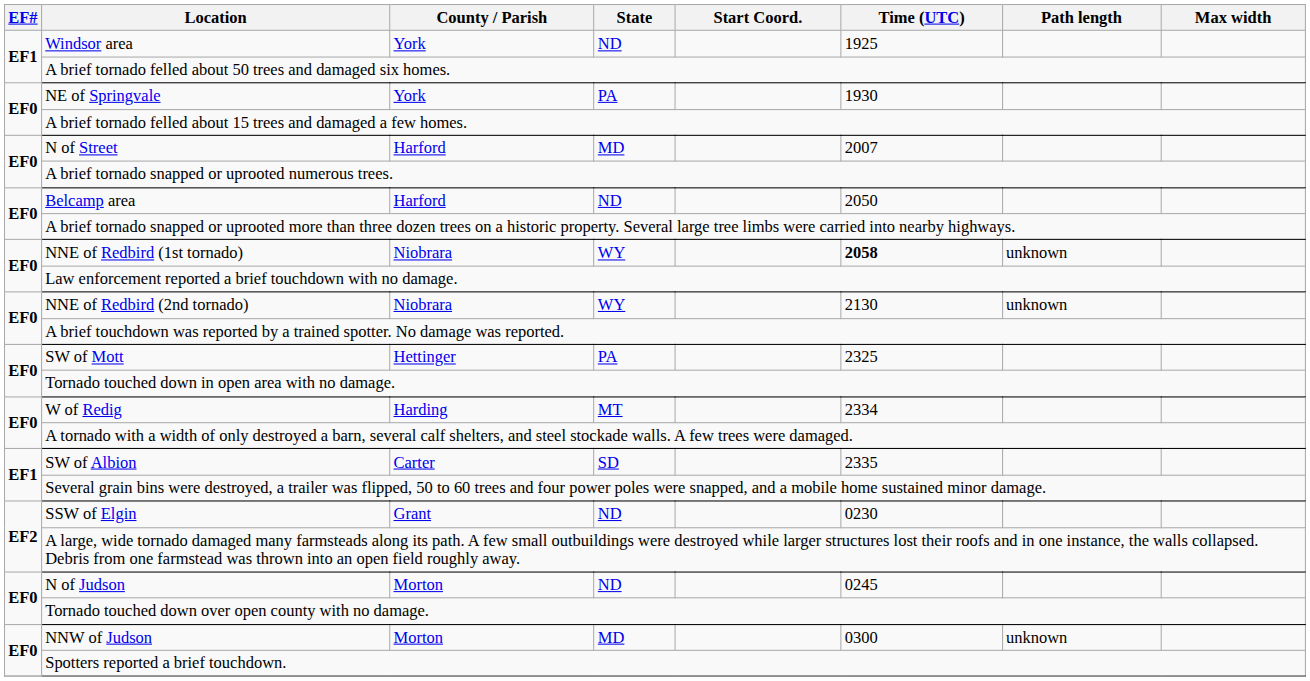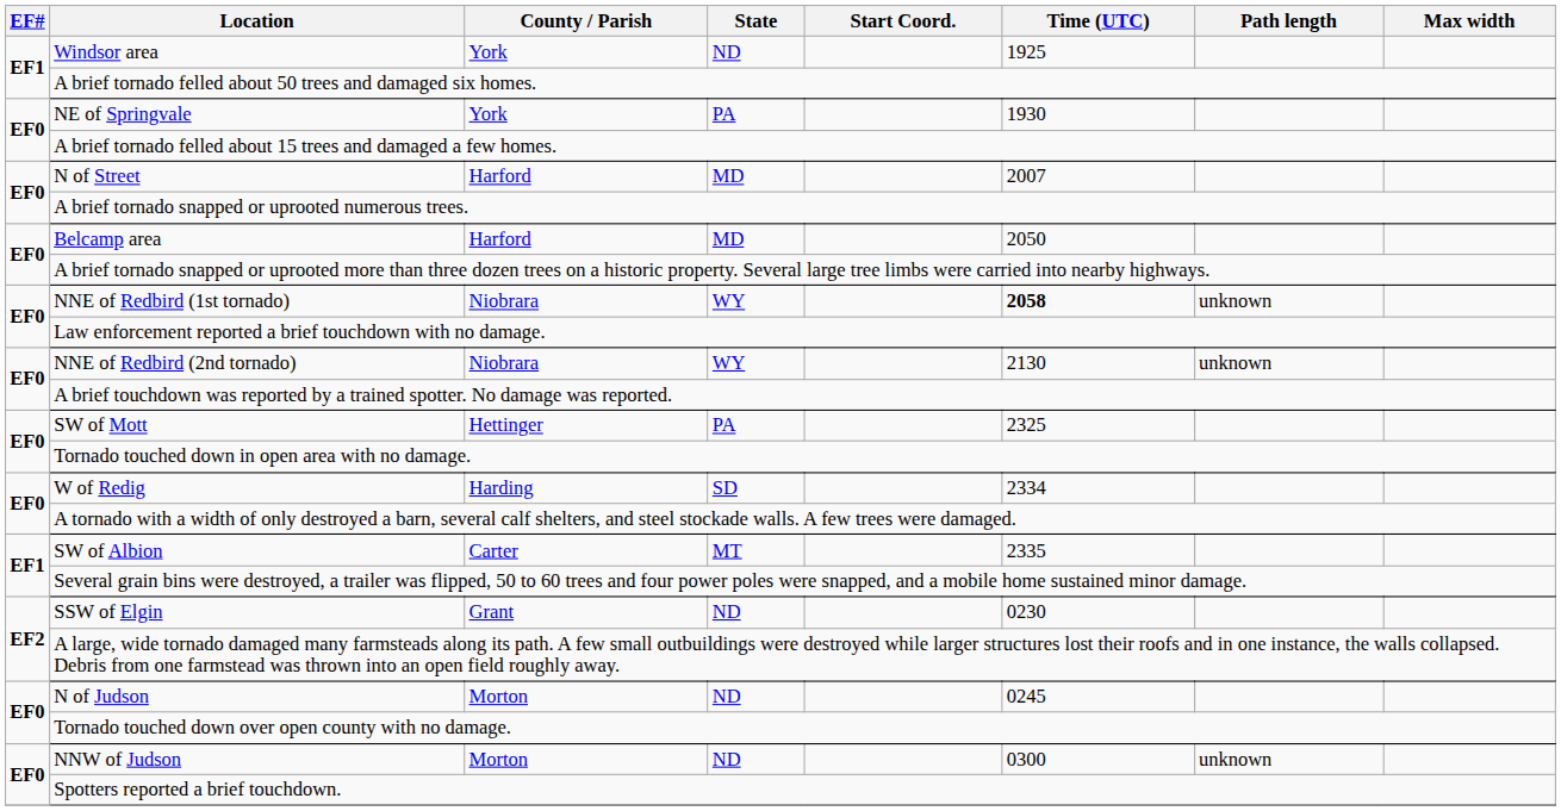Belcamp area | State: ND -> MD
W of Redig | State: MT -> SD
SW of Albion | State: SD -> MT
NNW of Judson | State: MD -> ND
